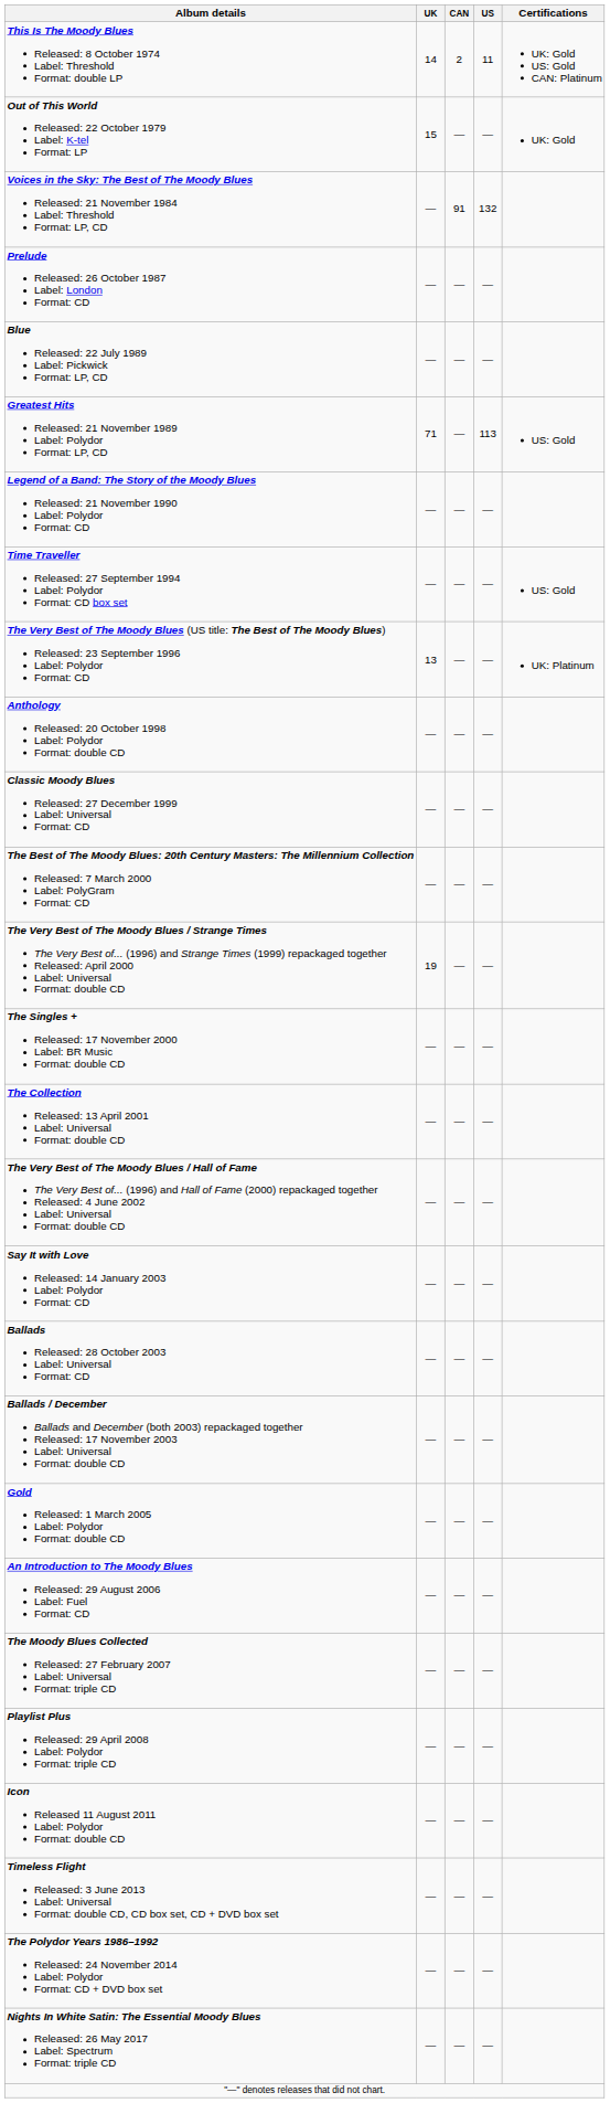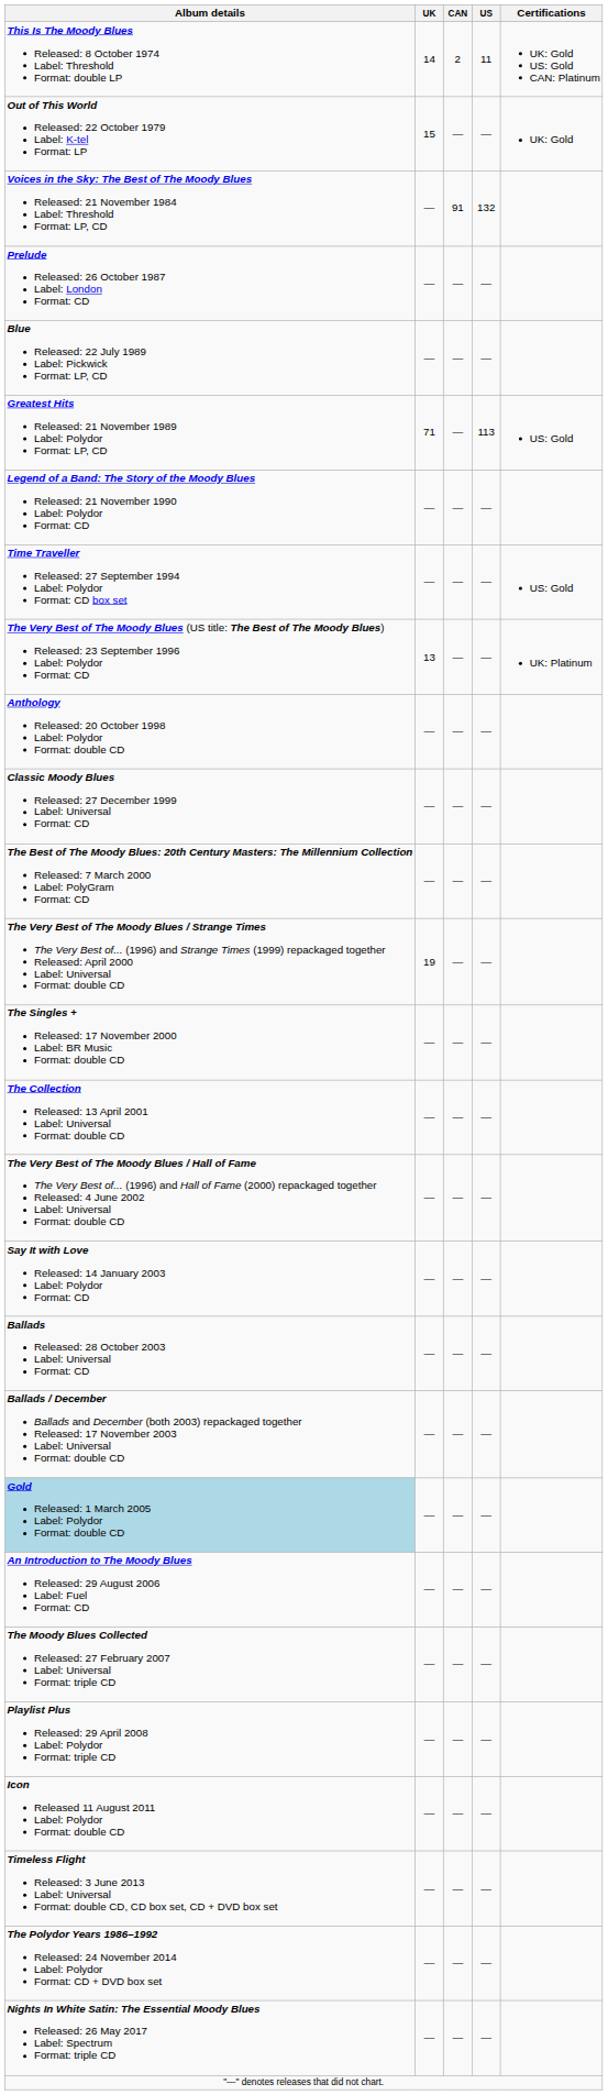Gold Released: 1 March 2005 Label: Polydor Format: double CD | Album details: no background -> lightblue background
